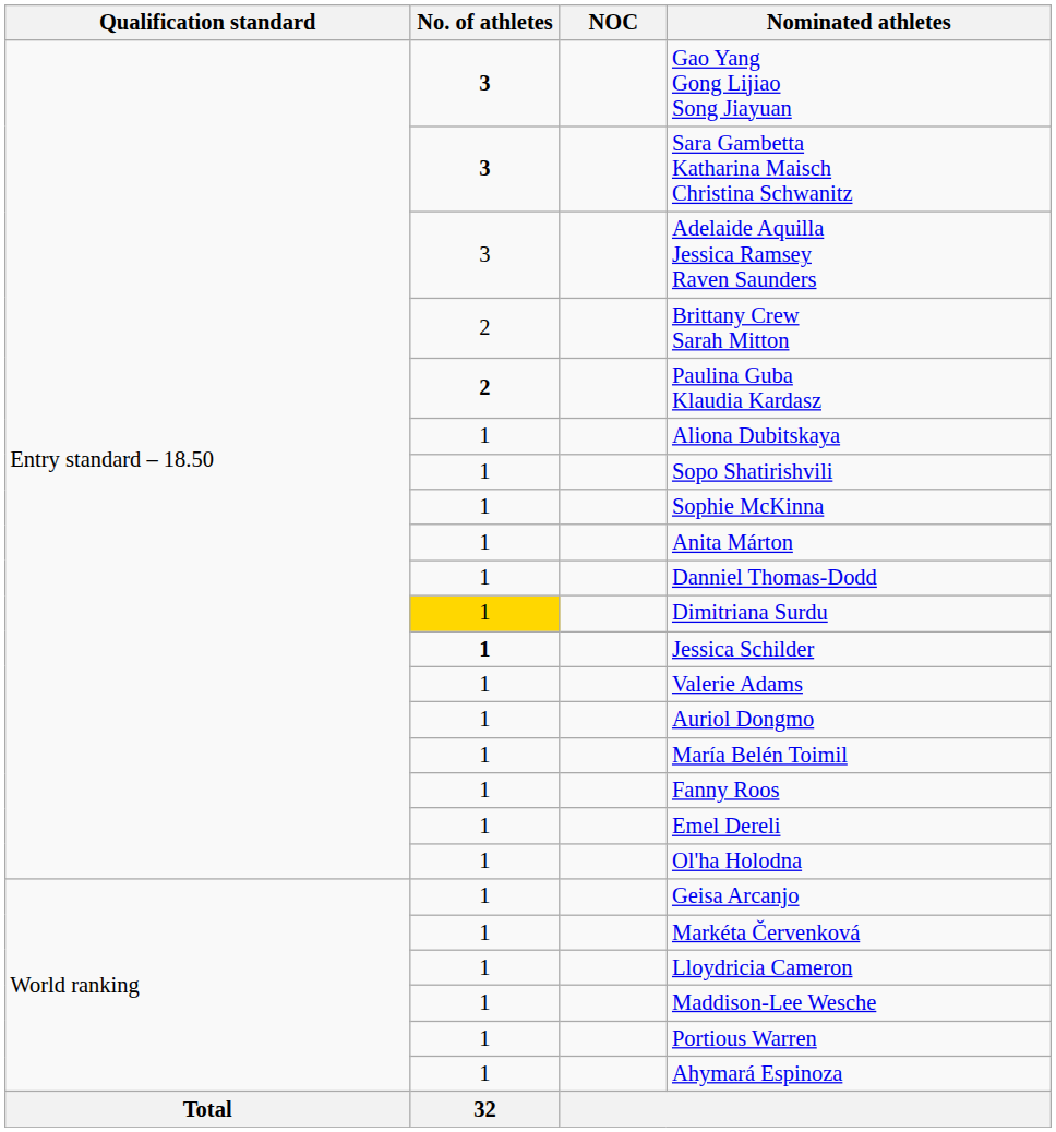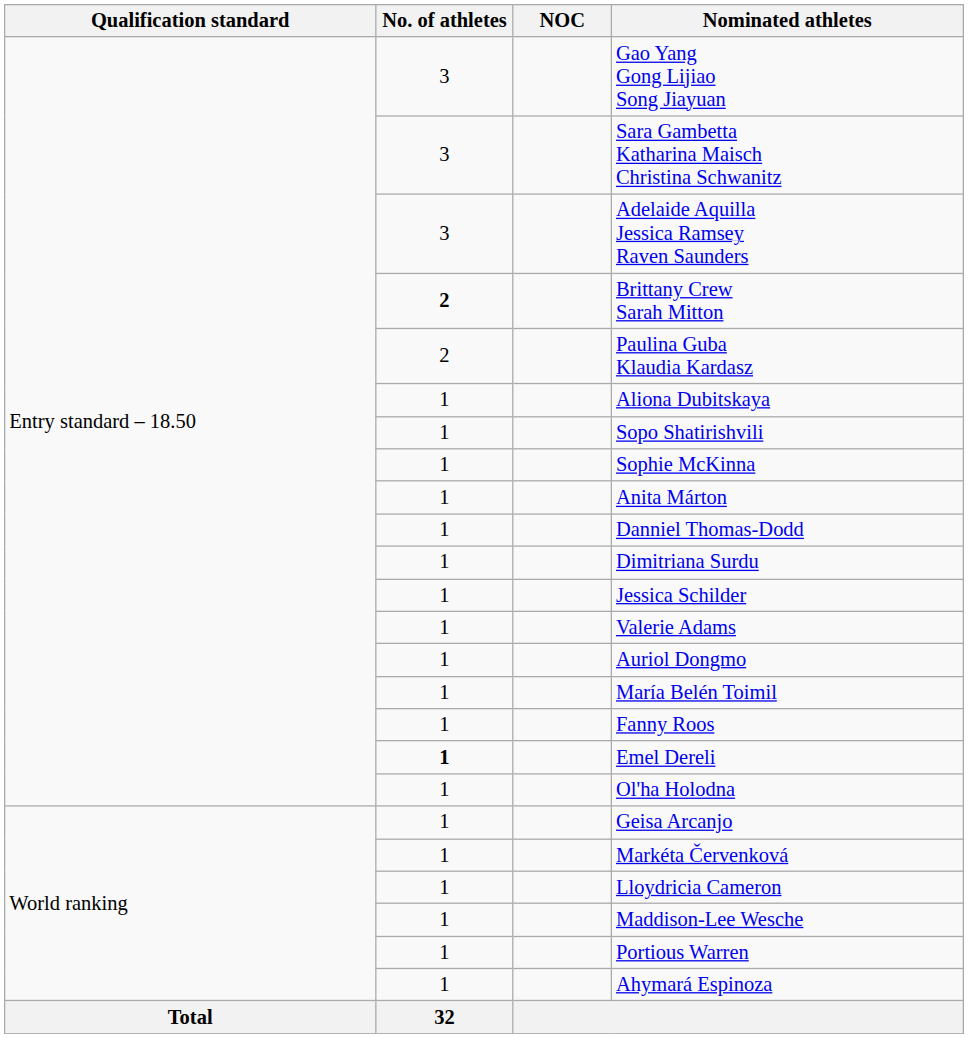Gao Yang Gong Lijiao Song Jiayuan | No. of athletes: bold -> normal
Sara Gambetta Katharina Maisch Christina Schwanitz | No. of athletes: bold -> normal
Brittany Crew Sarah Mitton | No. of athletes: normal -> bold
Paulina Guba Klaudia Kardasz | No. of athletes: bold -> normal
Dimitriana Surdu | No. of athletes: gold background -> no background
Jessica Schilder | No. of athletes: bold -> normal
Emel Dereli | No. of athletes: normal -> bold
